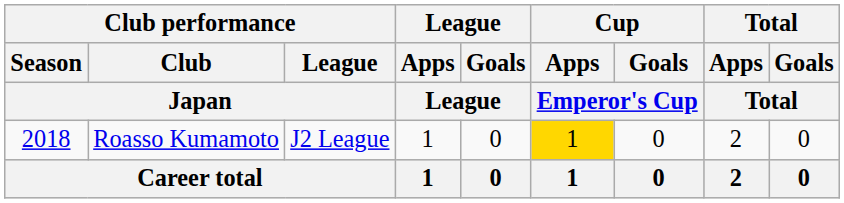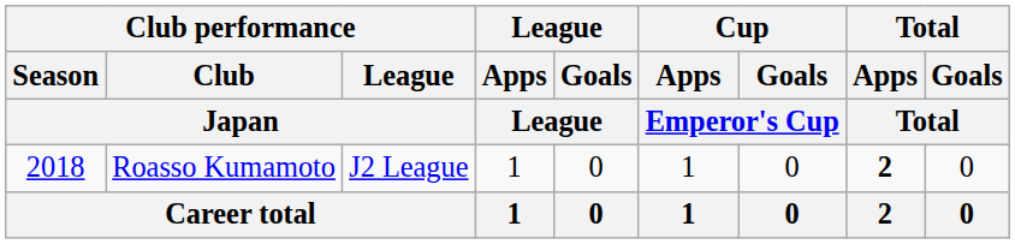Roasso Kumamoto | Cup / Apps / Emperor's Cup: gold background -> no background
Roasso Kumamoto | Total / Apps / Total: normal -> bold
